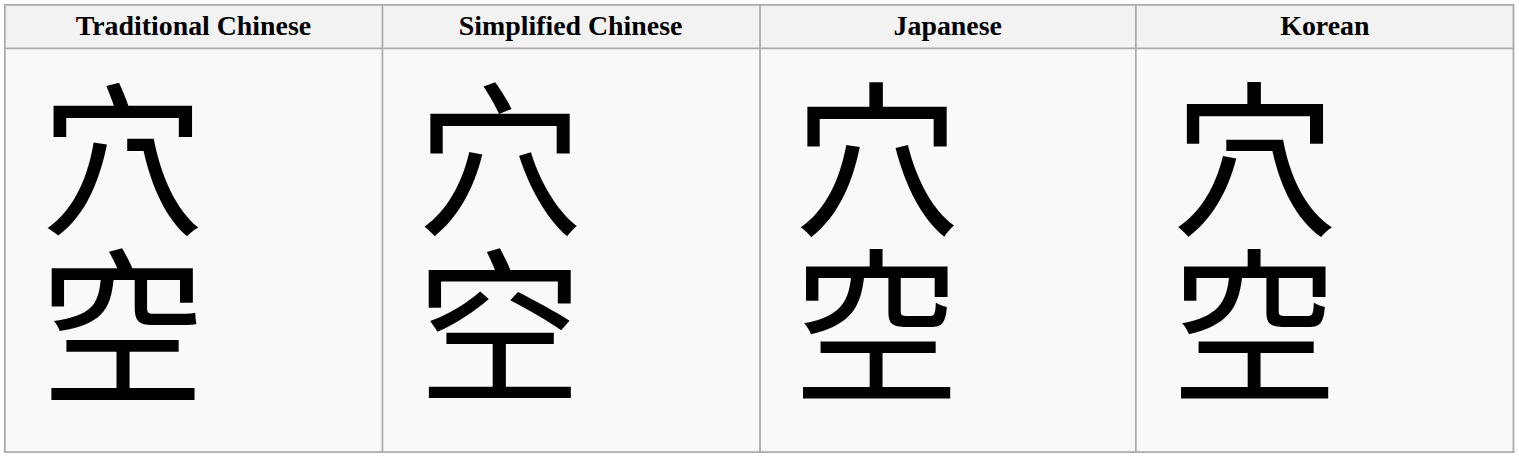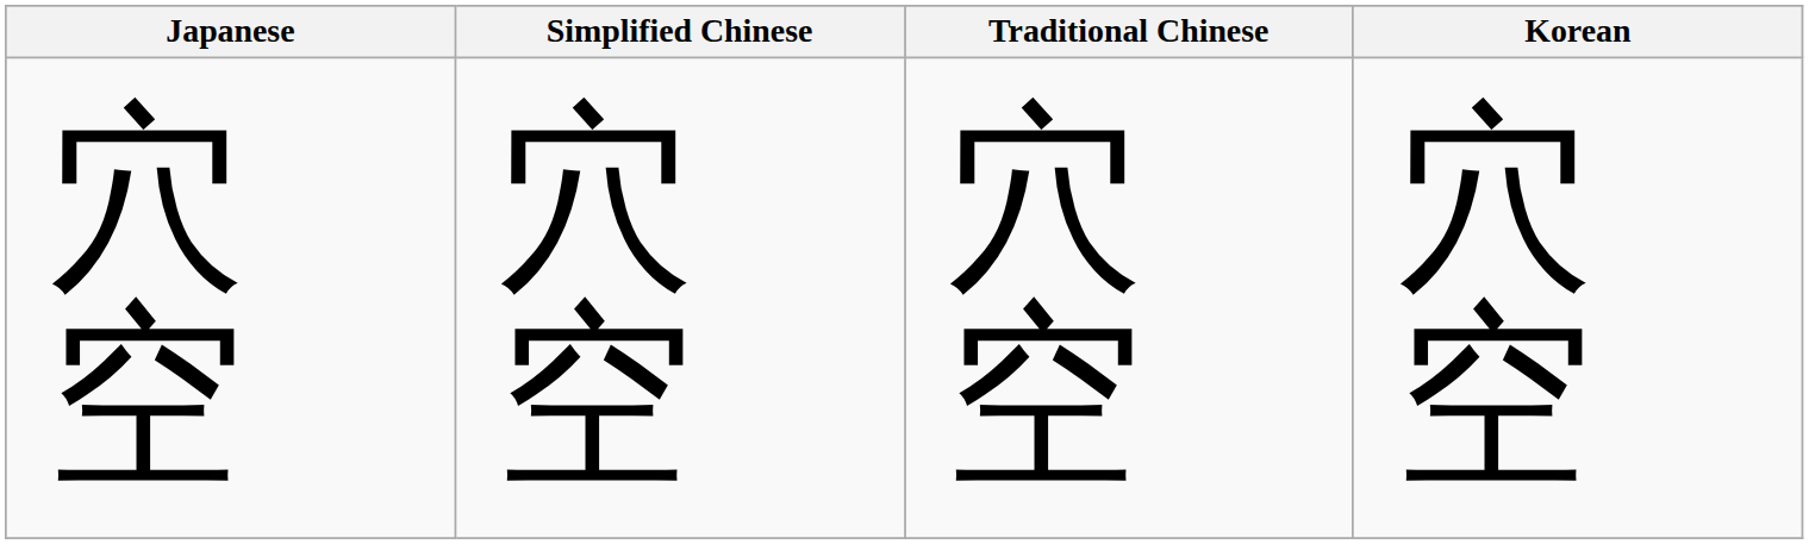columns swapped: Traditional Chinese <-> Japanese
